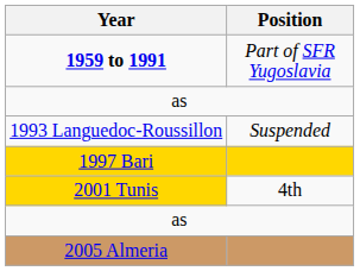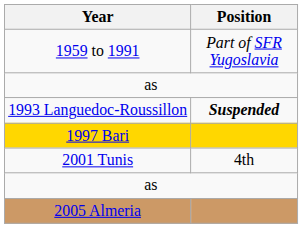1959 to 1991 | Year: bold -> normal
1993 Languedoc-Roussillon | Position: normal -> bold
2001 Tunis | Year: gold background -> no background
